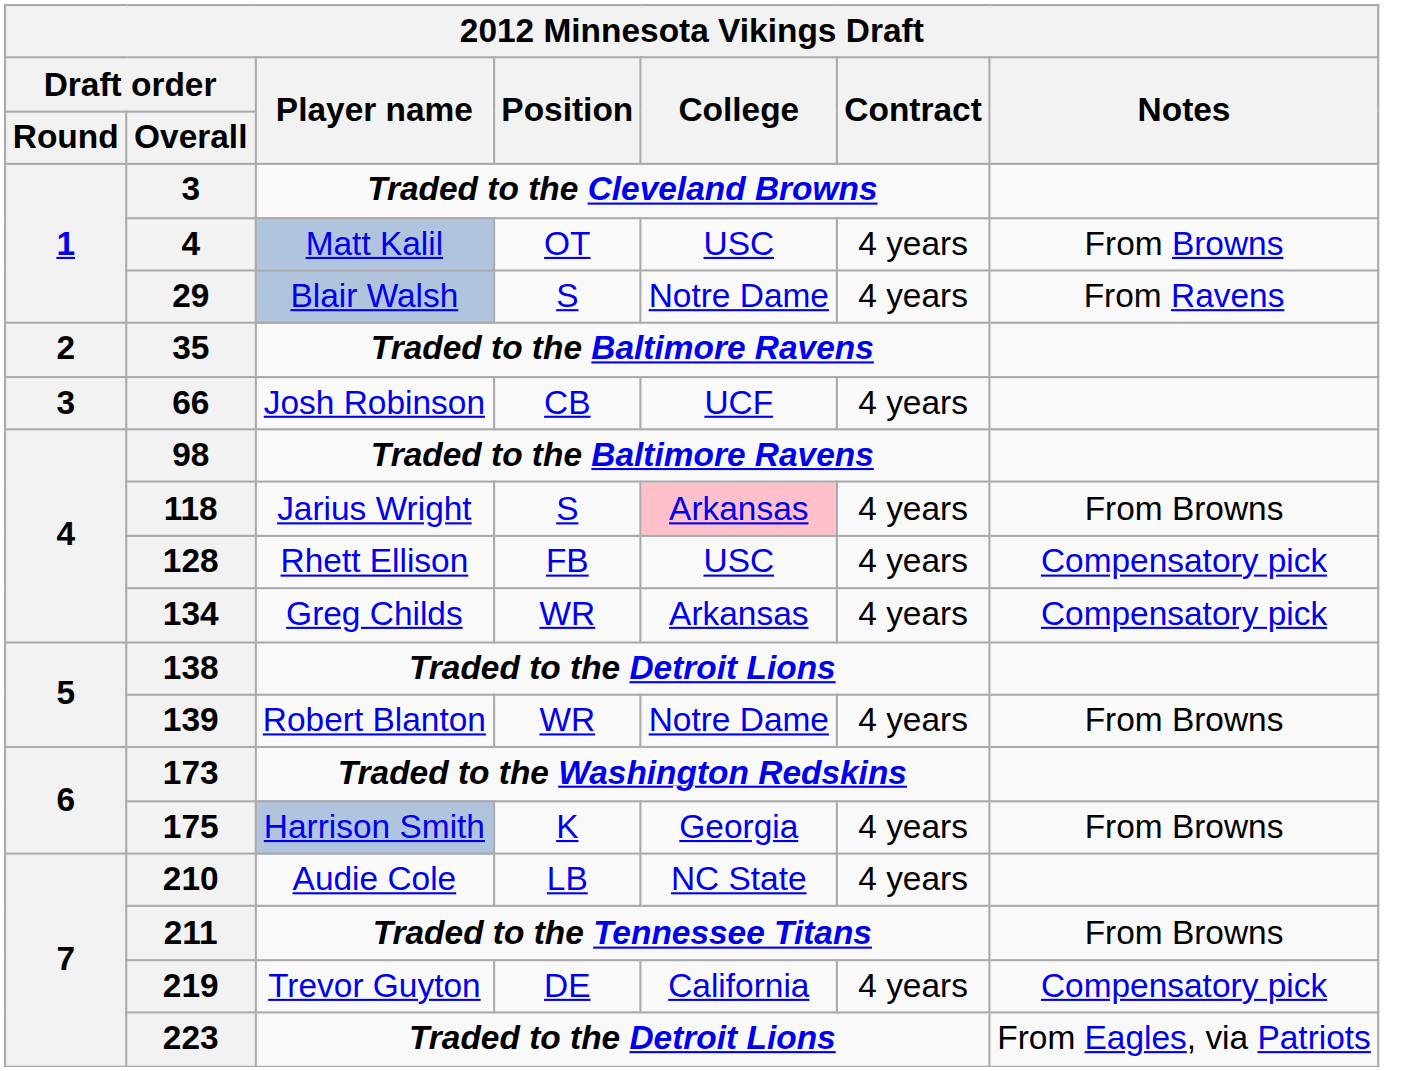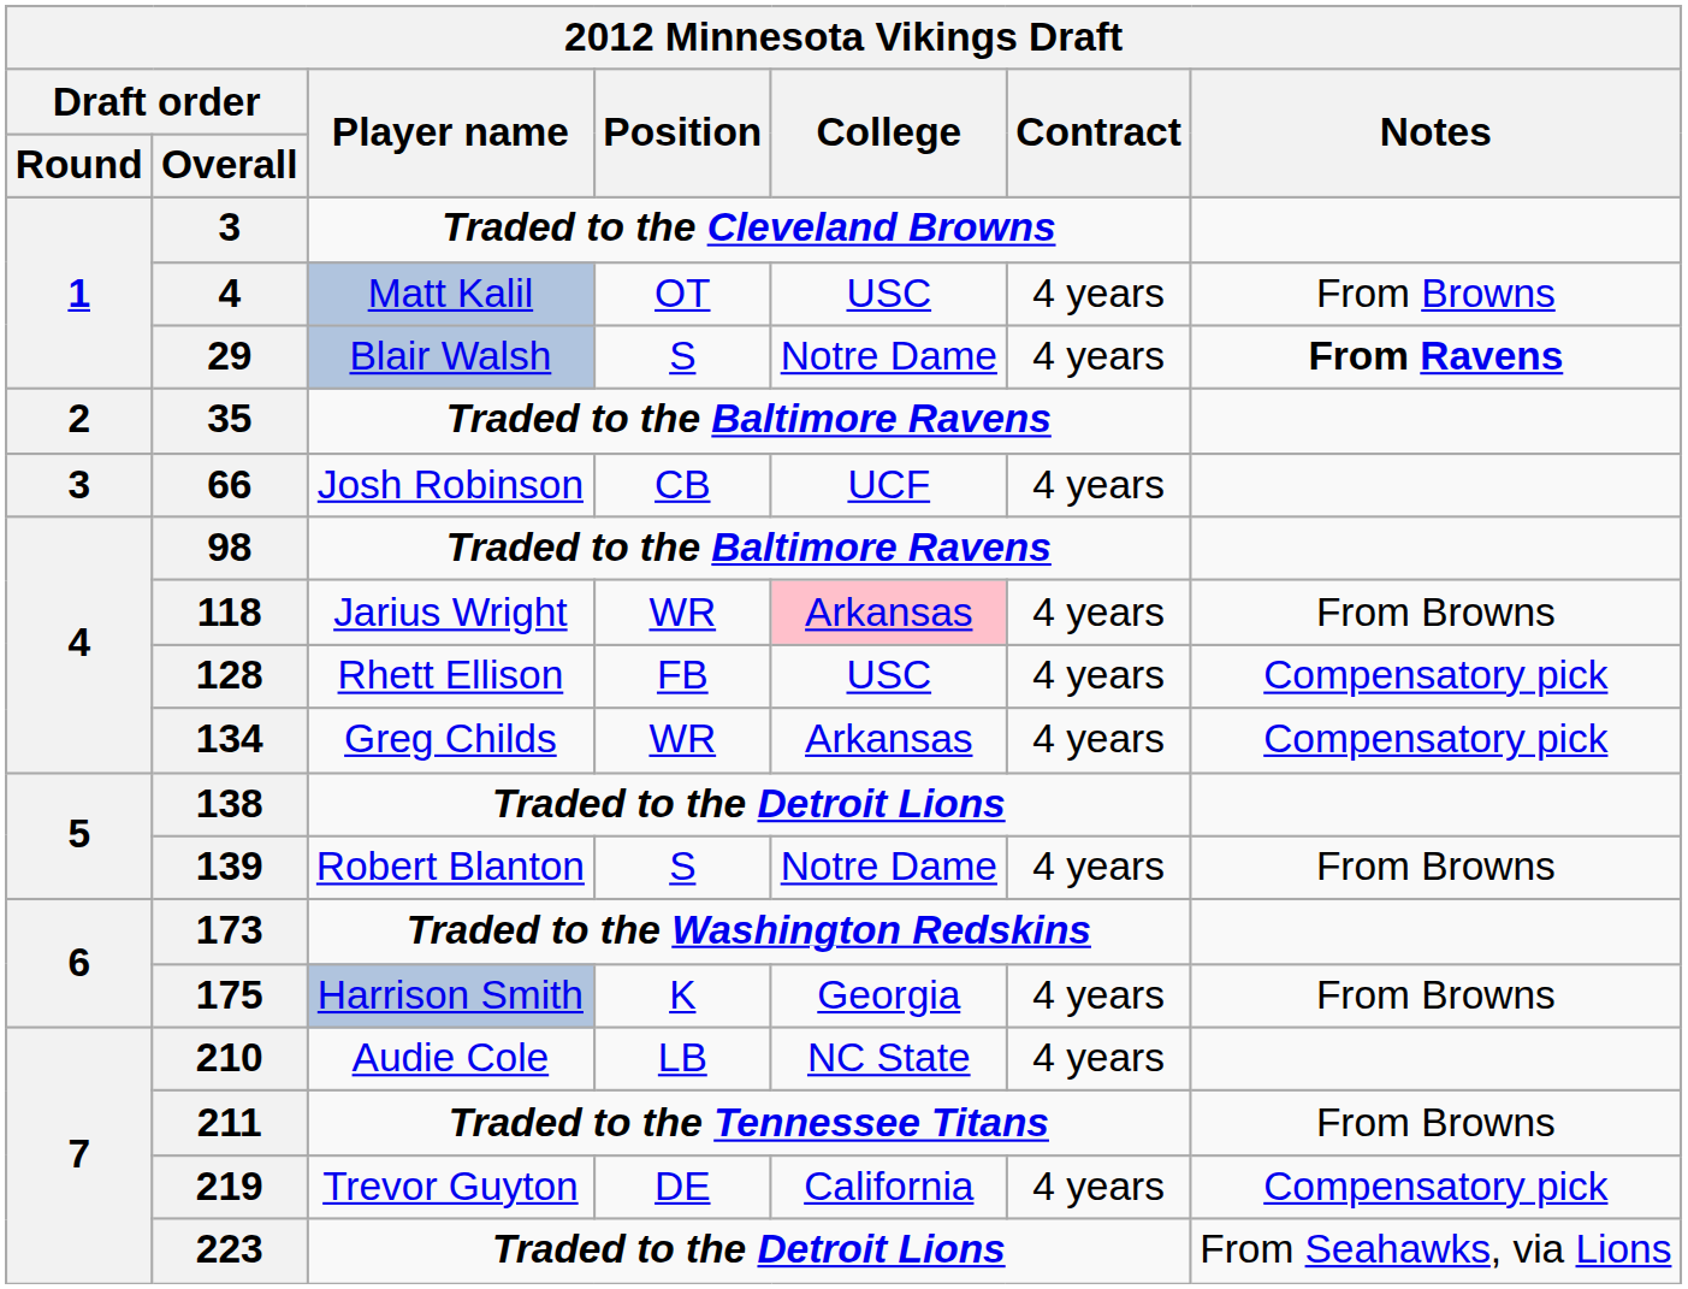29 | Notes: normal -> bold
118 | Position: S -> WR
139 | Position: WR -> S
223 | Notes: From Eagles, via Patriots -> From Seahawks, via Lions
